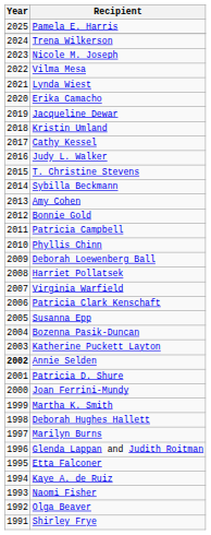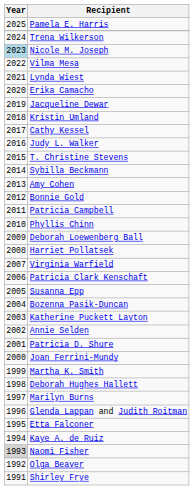Nicole M. Joseph | Year: no background -> lightblue background
Annie Selden | Year: bold -> normal
Naomi Fisher | Year: no background -> lightgrey background
